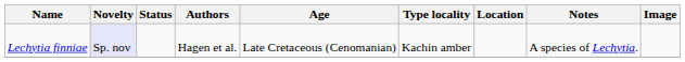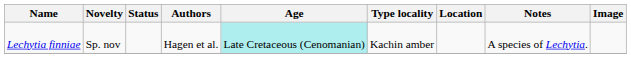Lechytia finniae | Novelty: lavender background -> no background
Lechytia finniae | Age: no background -> paleturquoise background
